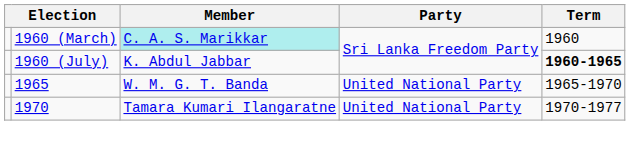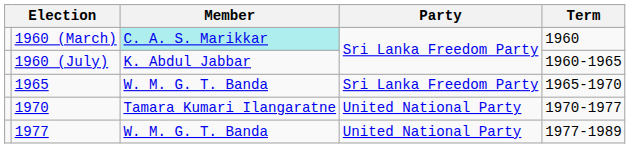1960 (July) | Term: bold -> normal
1965 | Party: United National Party -> Sri Lanka Freedom Party
+ row: 1977 | W. M. G. T. Banda | United National Party | 1977-1989
